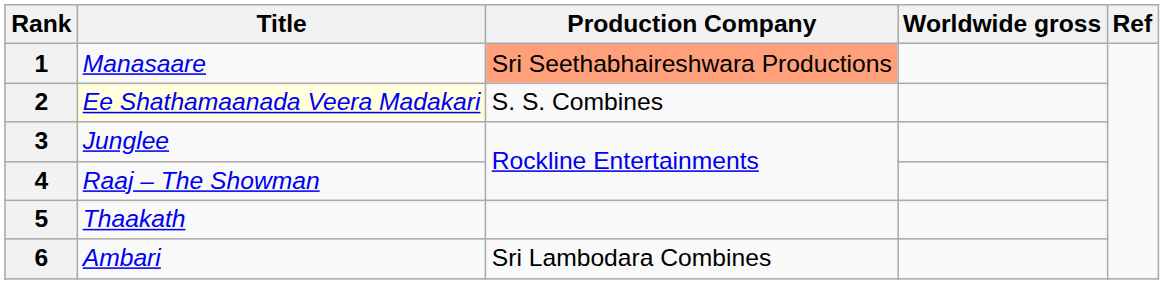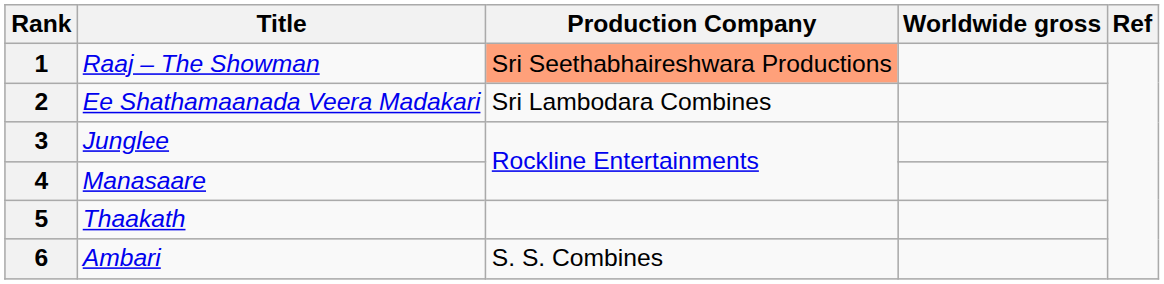1 | Title: Manasaare -> Raaj – The Showman
2 | Title: lightyellow background -> no background
2 | Production Company: S. S. Combines -> Sri Lambodara Combines
4 | Title: Raaj – The Showman -> Manasaare
6 | Production Company: Sri Lambodara Combines -> S. S. Combines
